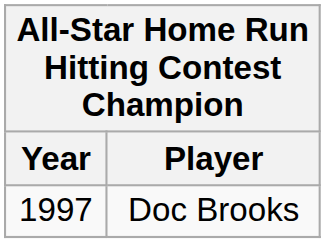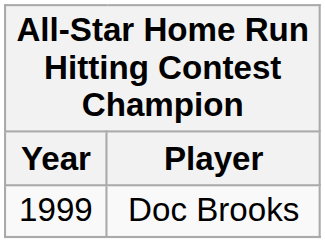Doc Brooks | Year: 1997 -> 1999
